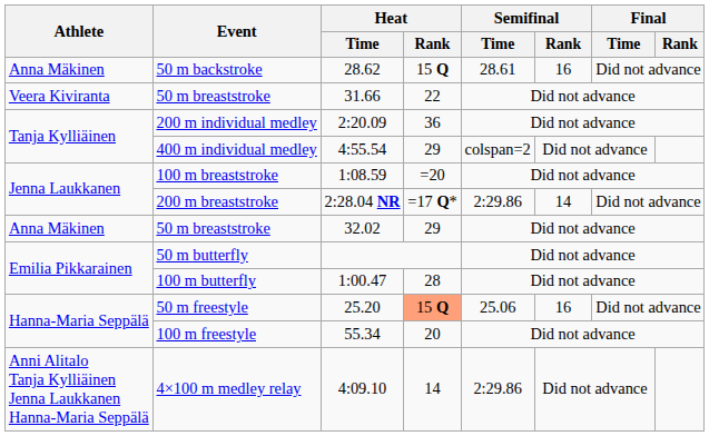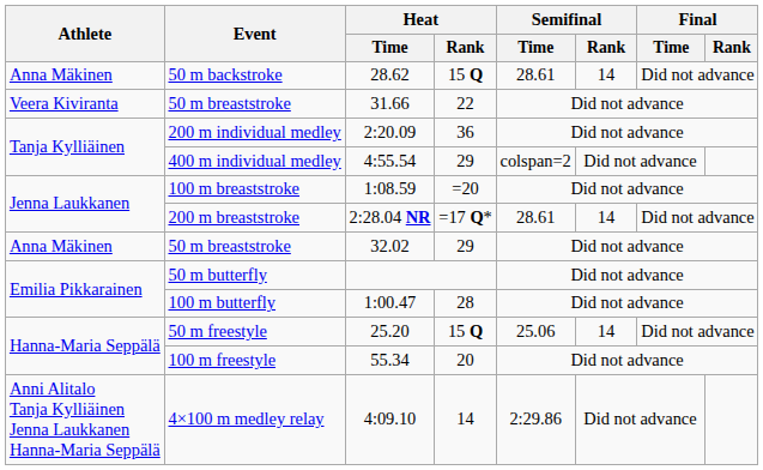50 m backstroke | Semifinal / Rank: 16 -> 14
200 m breaststroke | Semifinal / Time: 2:29.86 -> 28.61
50 m freestyle | Heat / Rank: lightsalmon background -> no background
50 m freestyle | Semifinal / Rank: 16 -> 14
